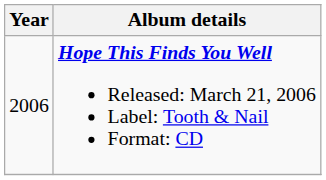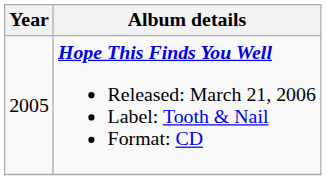row 2 | Year: 2006 -> 2005
